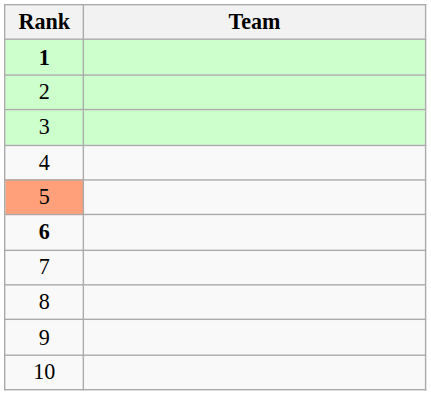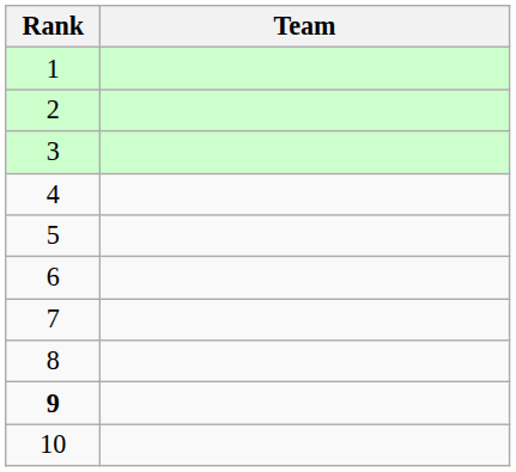1 | Rank: bold -> normal
5 | Rank: lightsalmon background -> no background
6 | Rank: bold -> normal
9 | Rank: normal -> bold
